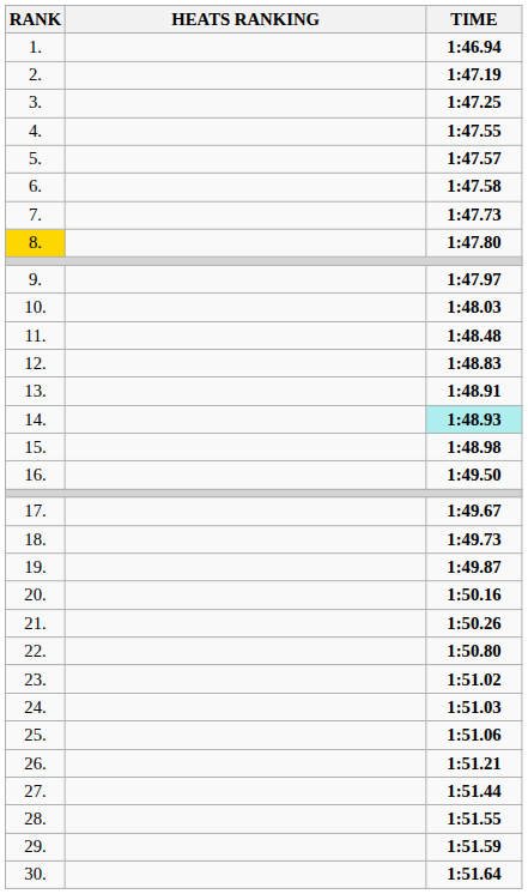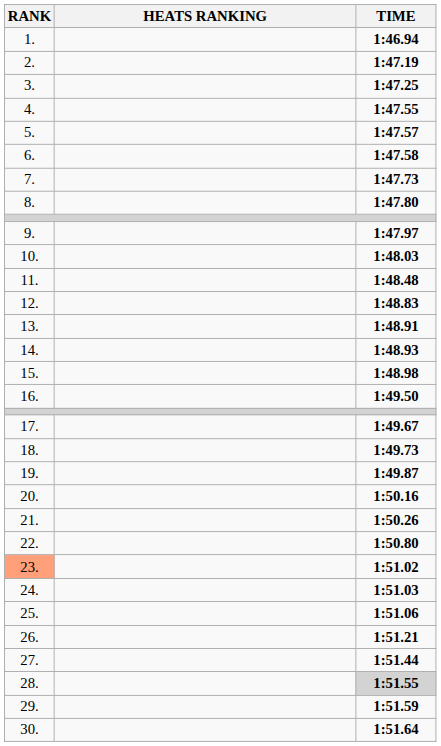8. | RANK: gold background -> no background
14. | TIME: paleturquoise background -> no background
23. | RANK: no background -> lightsalmon background
28. | TIME: no background -> lightgrey background
